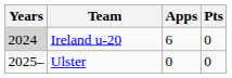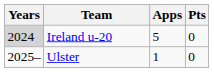Ireland u-20 | Apps: 6 -> 5
Ulster | Apps: 0 -> 1
